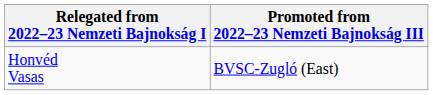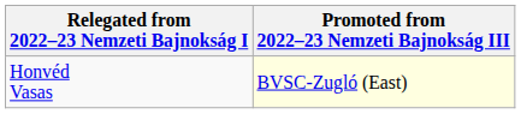Honvéd Vasas | Promoted from 2022–23 Nemzeti Bajnokság III: no background -> lightyellow background
